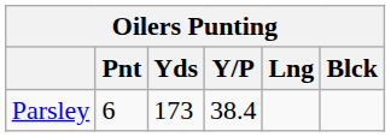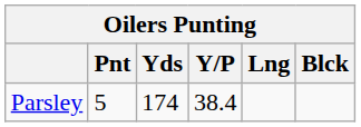Parsley | Pnt: 6 -> 5
Parsley | Yds: 173 -> 174
